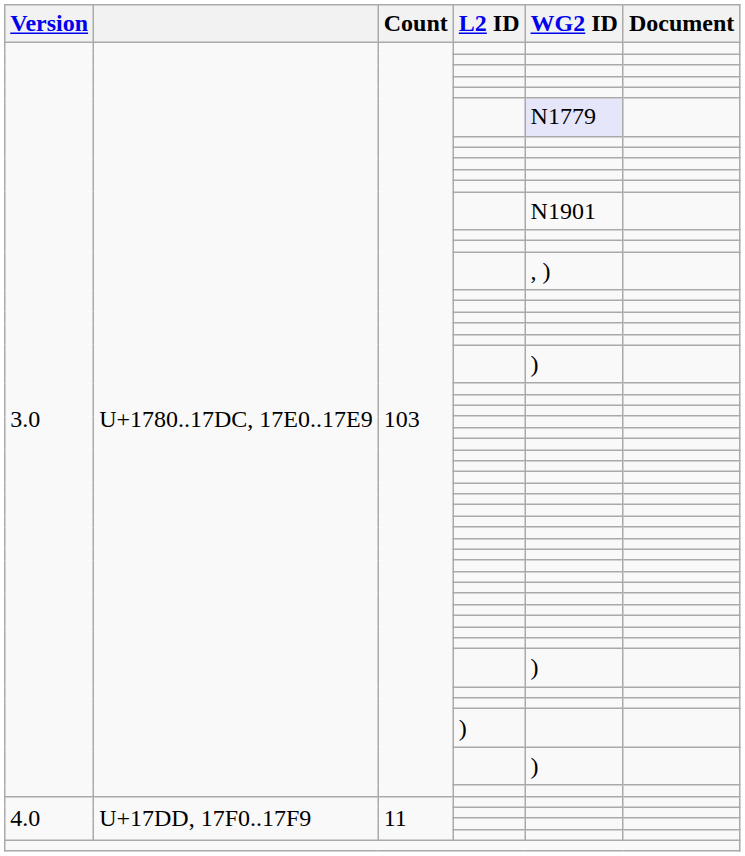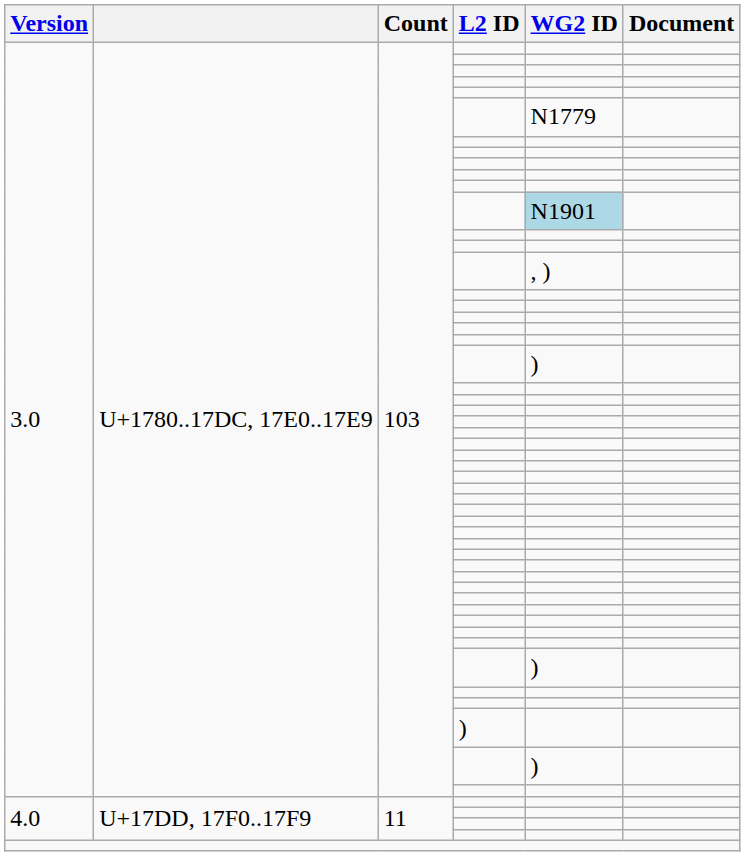row 7 | WG2 ID: lavender background -> no background
row 13 | WG2 ID: no background -> lightblue background
